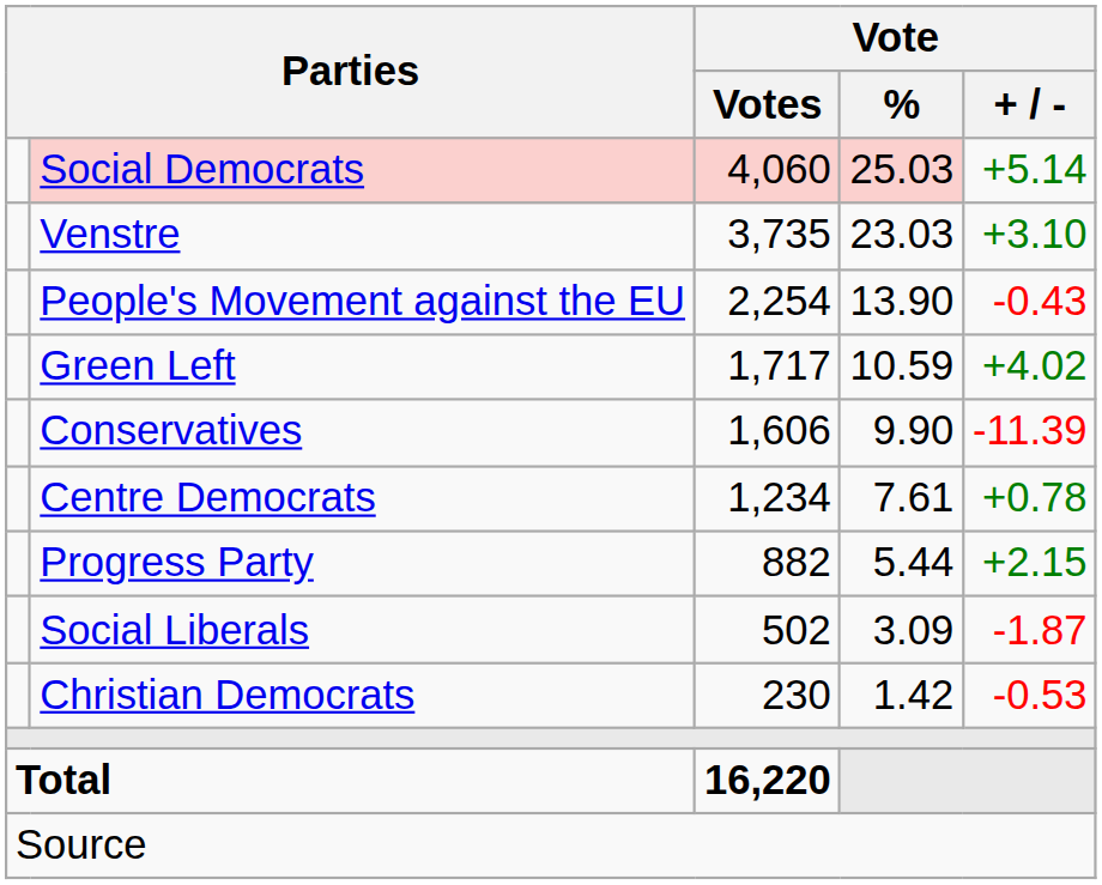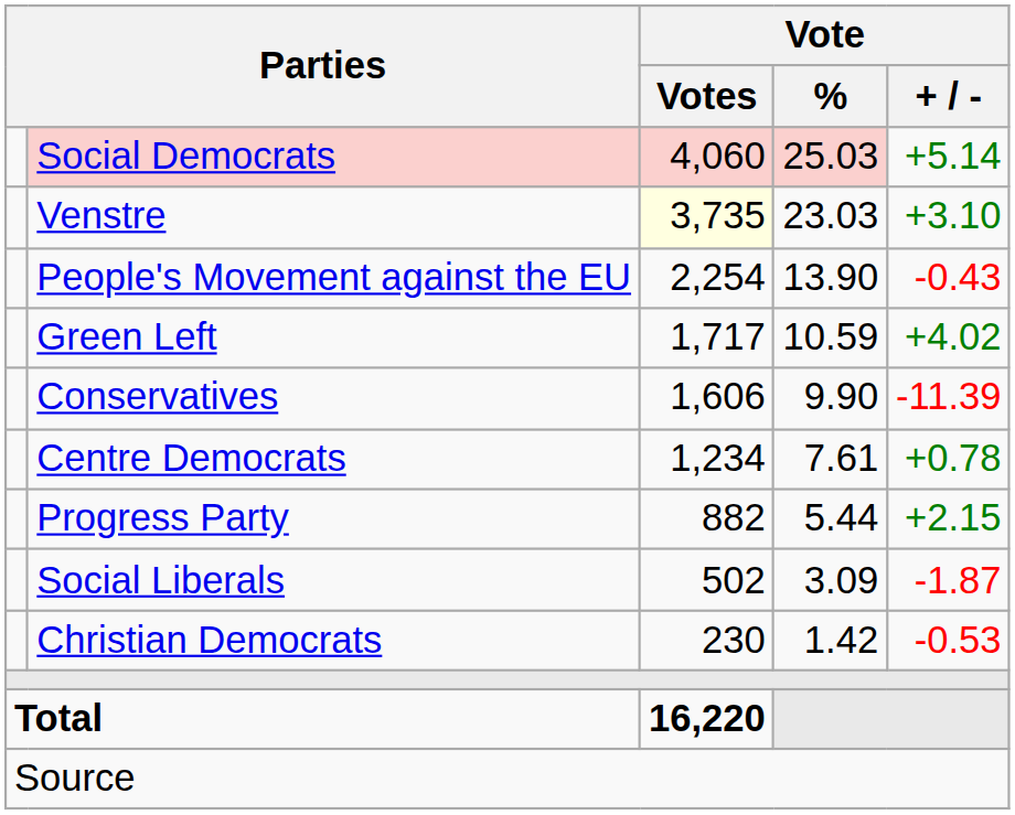Venstre | Vote / Votes: no background -> lightyellow background
